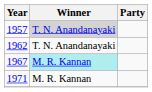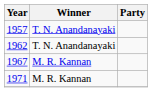1957 | Winner: lightgrey background -> no background
1967 | Winner: paleturquoise background -> no background
